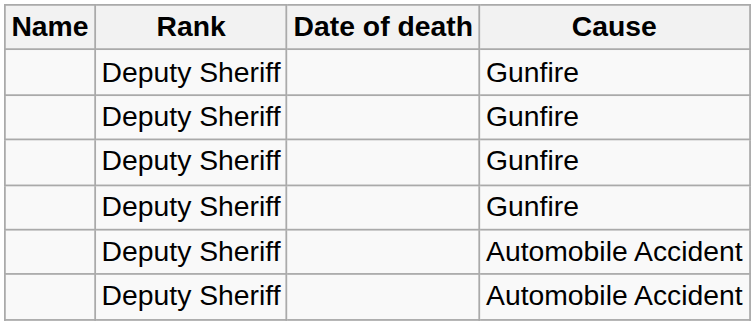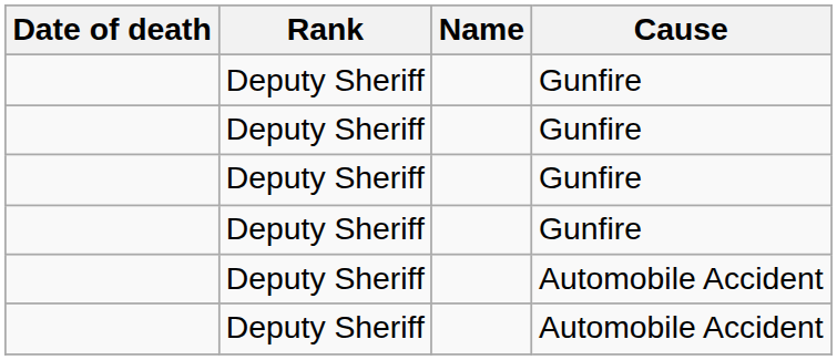columns swapped: Name <-> Date of death
